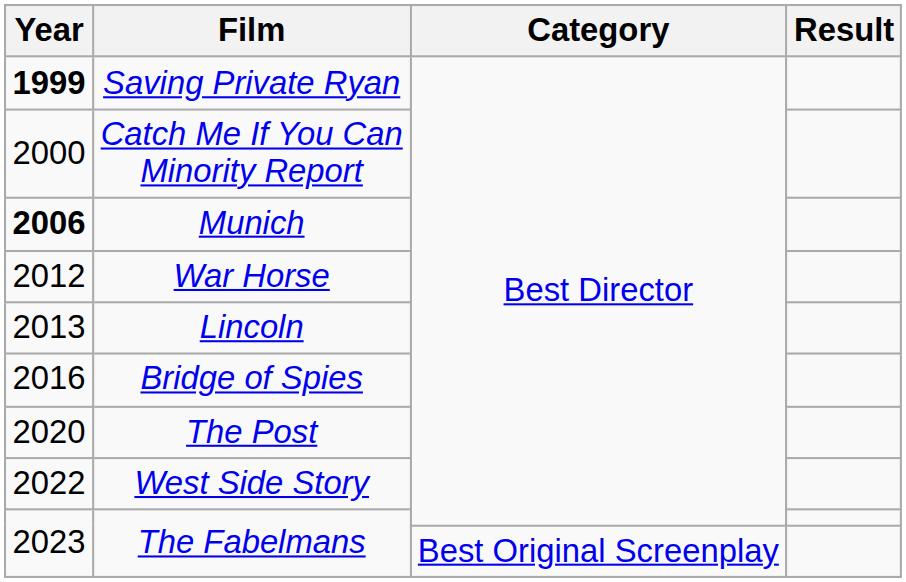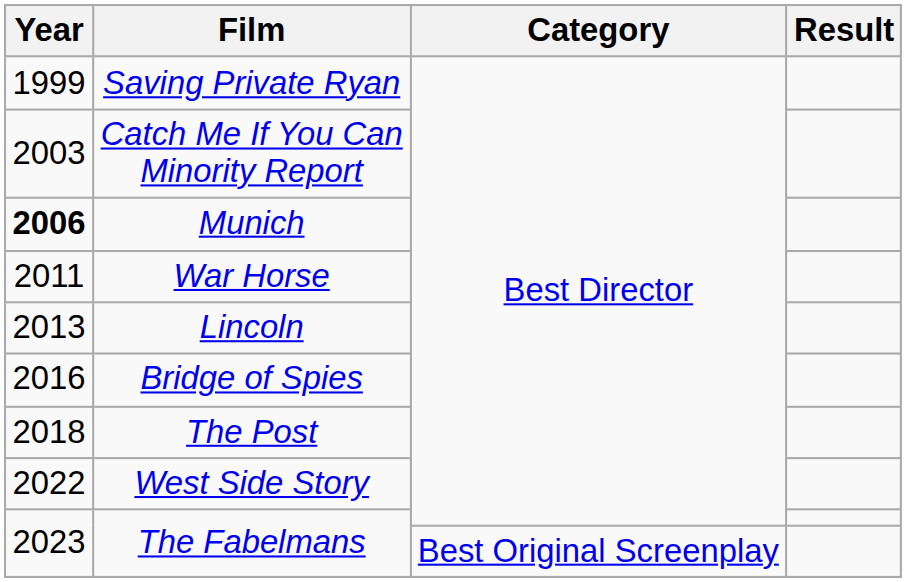Saving Private Ryan | Year: bold -> normal
Catch Me If You Can Minority Report | Year: 2000 -> 2003
War Horse | Year: 2012 -> 2011
The Post | Year: 2020 -> 2018
